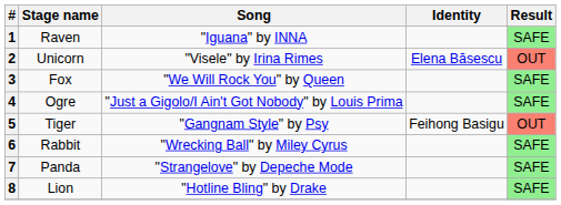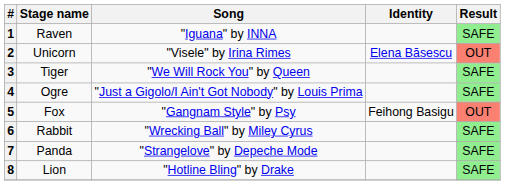3 | Stage name: Fox -> Tiger
5 | Stage name: Tiger -> Fox
